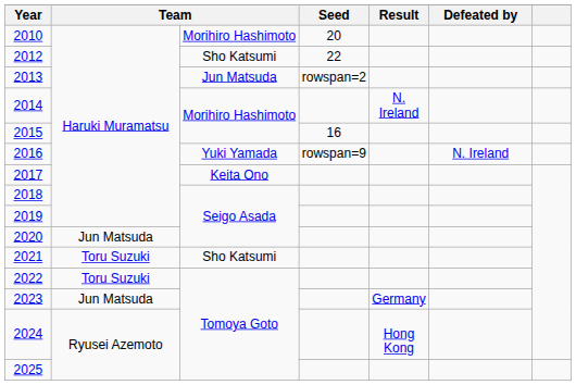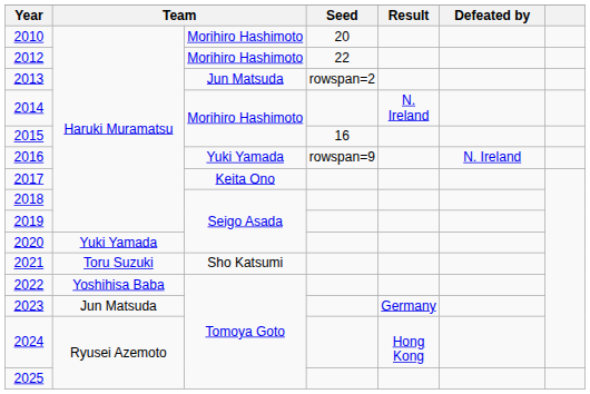2012 | column 3: Sho Katsumi -> Morihiro Hashimoto
2020 | column 2: Jun Matsuda -> Yuki Yamada
2022 | column 2: Toru Suzuki -> Yoshihisa Baba
